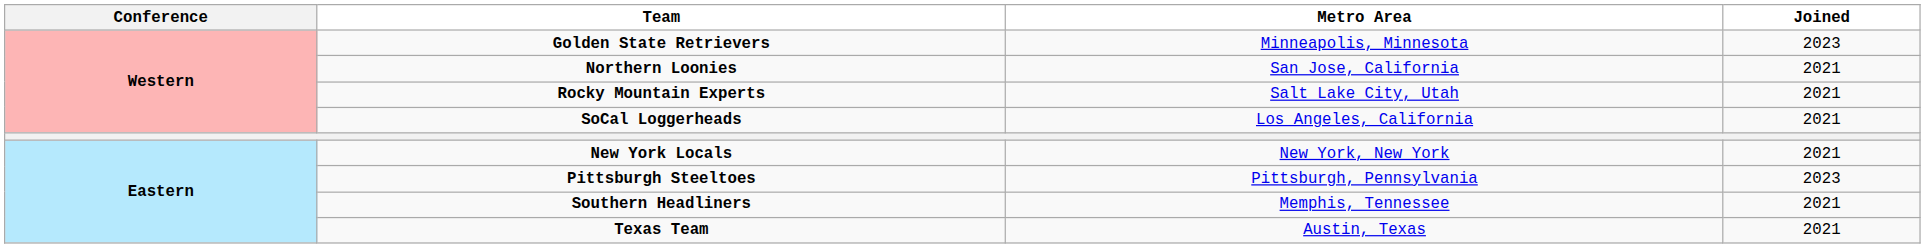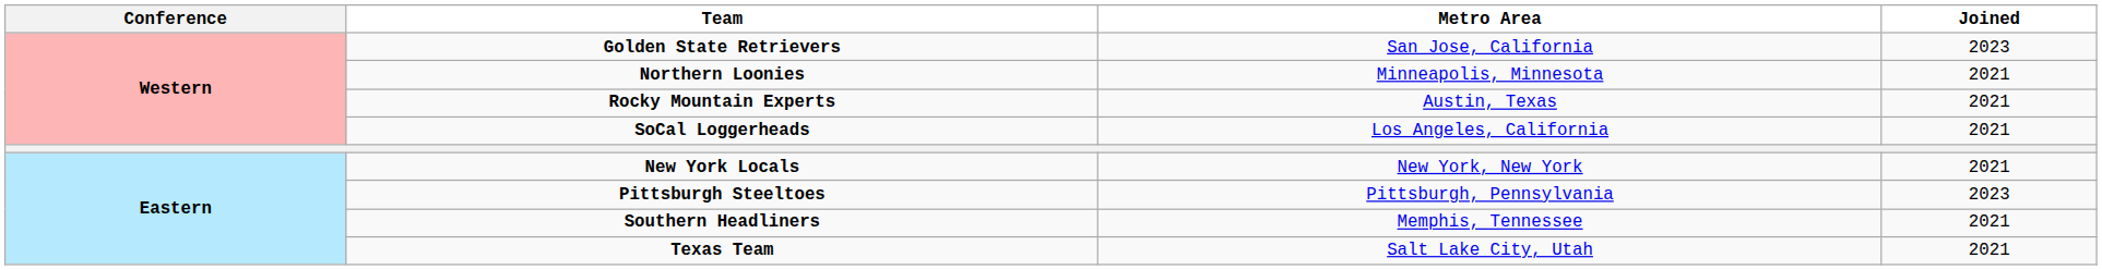Golden State Retrievers | Metro Area: Minneapolis, Minnesota -> San Jose, California
Northern Loonies | Metro Area: San Jose, California -> Minneapolis, Minnesota
Rocky Mountain Experts | Metro Area: Salt Lake City, Utah -> Austin, Texas
Texas Team | Metro Area: Austin, Texas -> Salt Lake City, Utah
